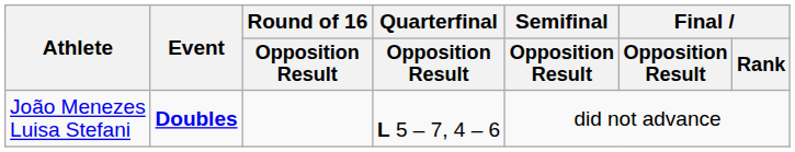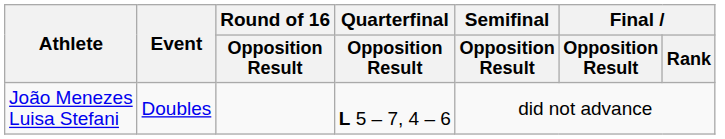João Menezes Luisa Stefani | Event: bold -> normal
